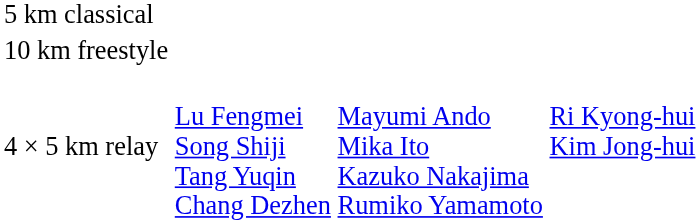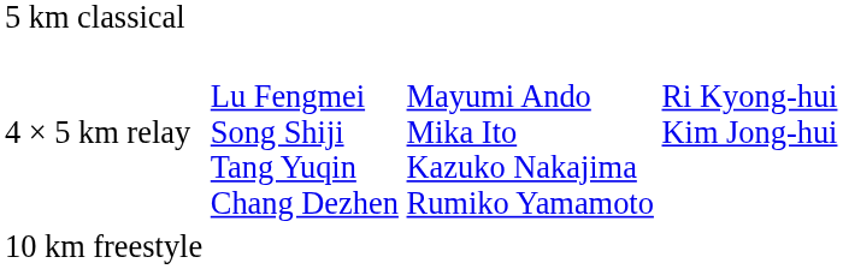rows swapped: 10 km freestyle <-> 4 × 5 km relay
